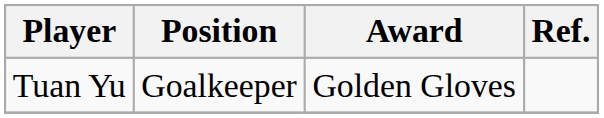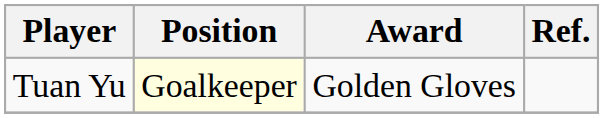Tuan Yu | Position: no background -> lightyellow background
